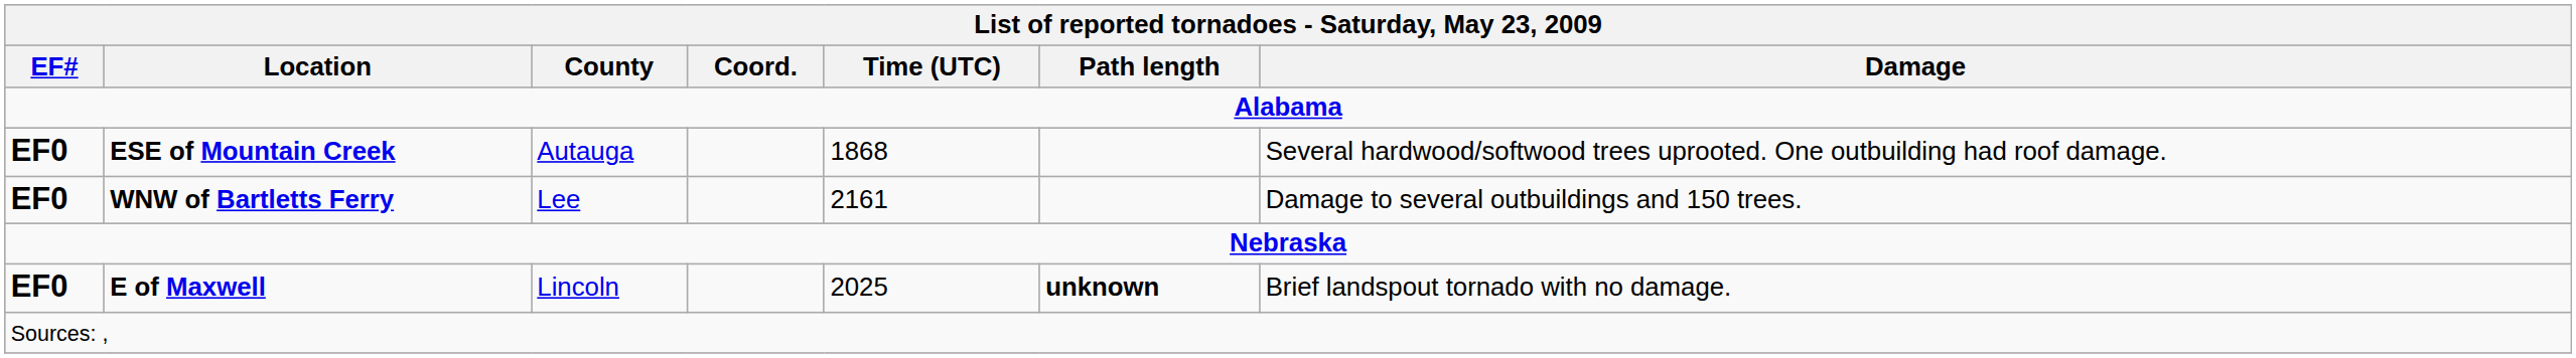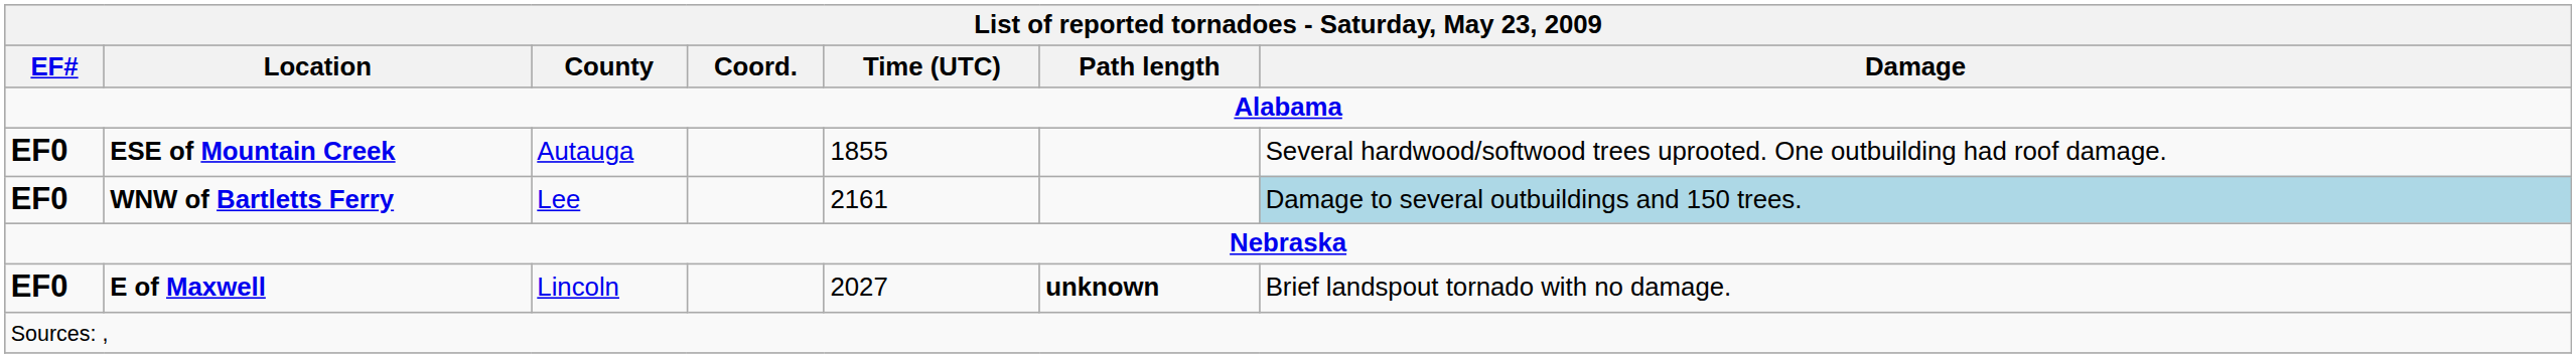ESE of Mountain Creek | Time (UTC): 1868 -> 1855
WNW of Bartletts Ferry | Damage: no background -> lightblue background
E of Maxwell | Time (UTC): 2025 -> 2027
